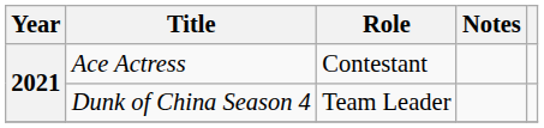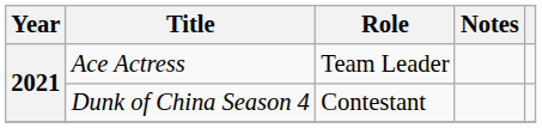Ace Actress | Role: Contestant -> Team Leader
Dunk of China Season 4 | Role: Team Leader -> Contestant
